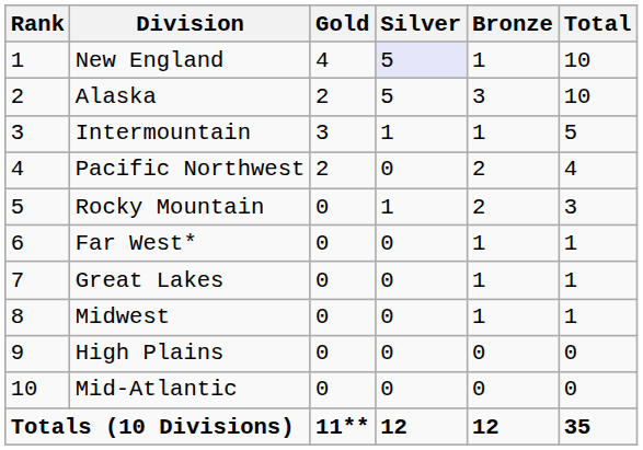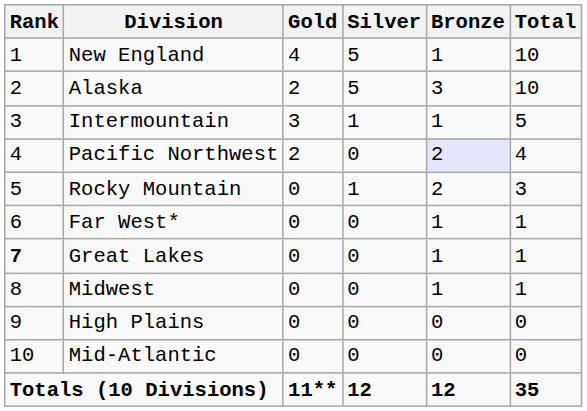New England | Silver: lavender background -> no background
Pacific Northwest | Bronze: no background -> lavender background
Great Lakes | Rank: normal -> bold
